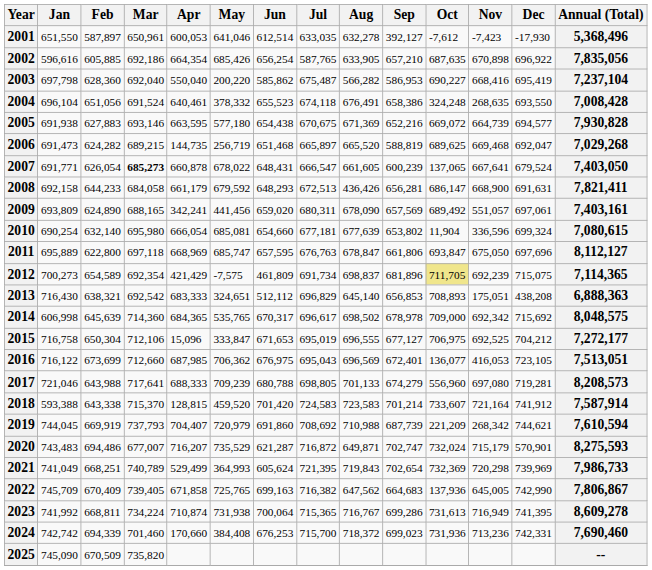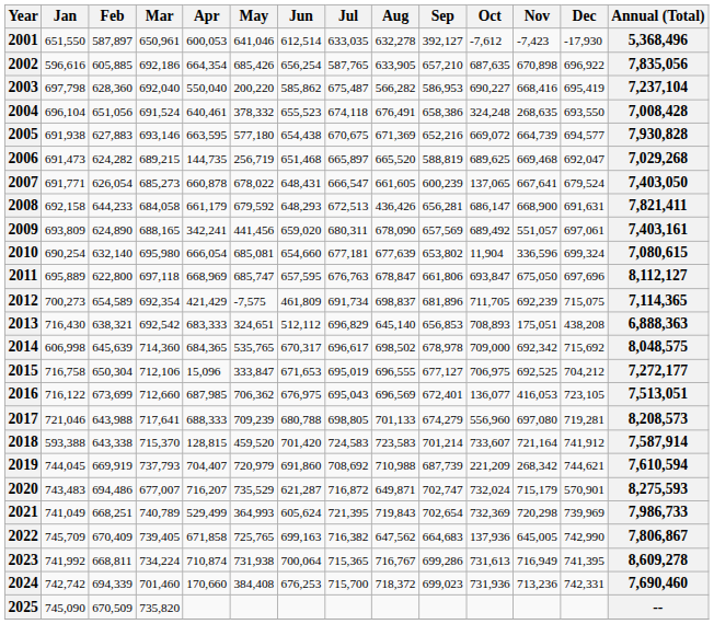2007 | Mar: bold -> normal
2012 | Oct: khaki background -> no background
